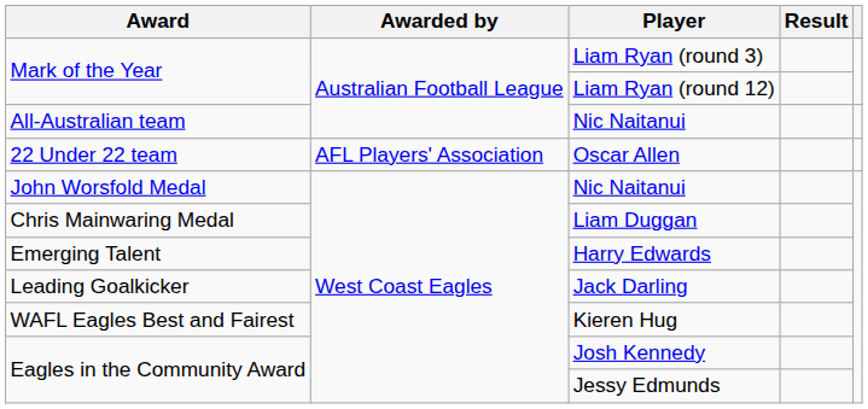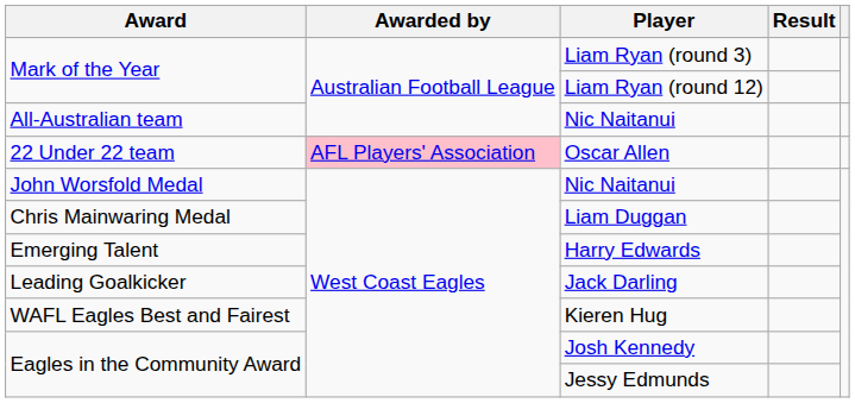Oscar Allen | Awarded by: no background -> pink background
